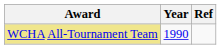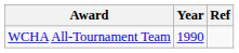row 2 | Award: khaki background -> no background
